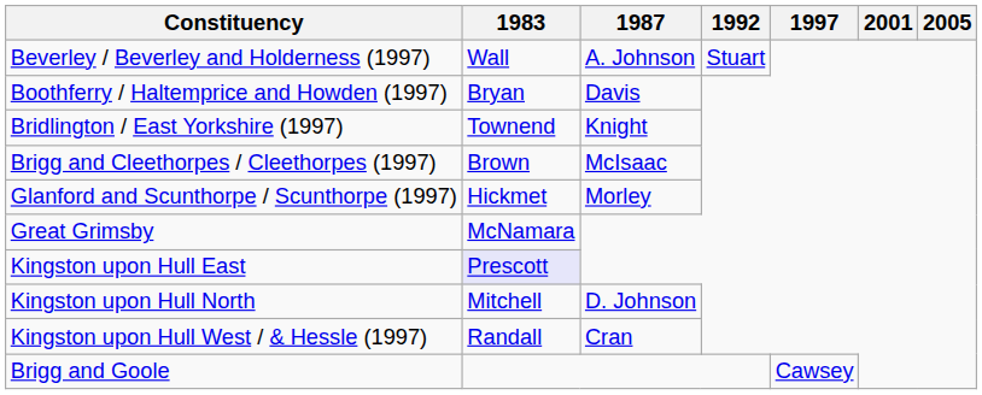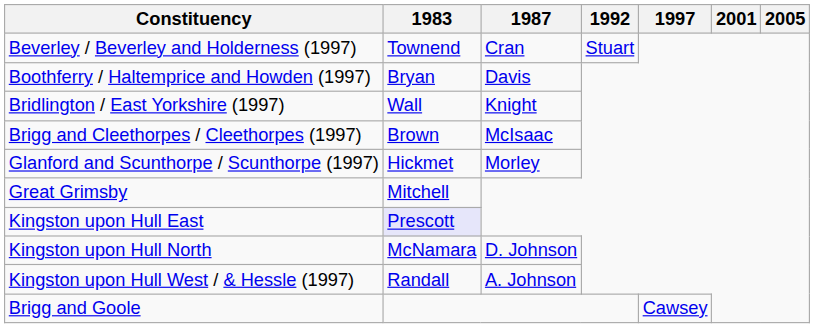Beverley / Beverley and Holderness (1997) | 1983: Wall -> Townend
Beverley / Beverley and Holderness (1997) | 1987: A. Johnson -> Cran
Bridlington / East Yorkshire (1997) | 1983: Townend -> Wall
Great Grimsby | 1983: McNamara -> Mitchell
Kingston upon Hull North | 1983: Mitchell -> McNamara
Kingston upon Hull West / & Hessle (1997) | 1987: Cran -> A. Johnson
